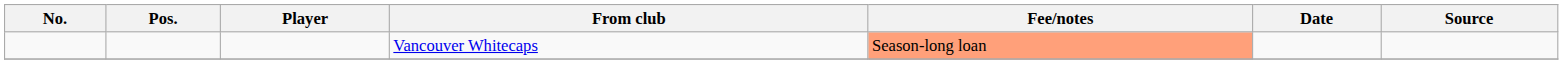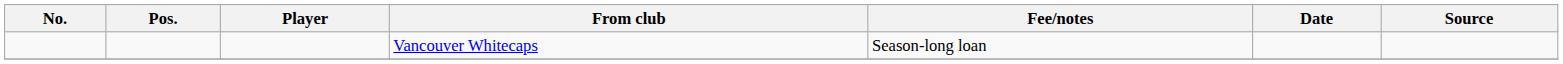Vancouver Whitecaps | Fee/notes: lightsalmon background -> no background
